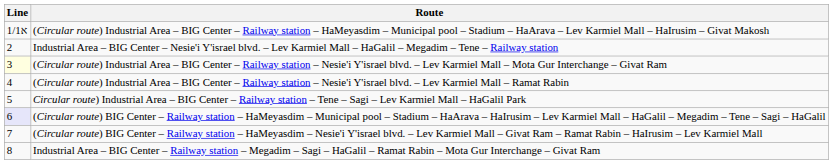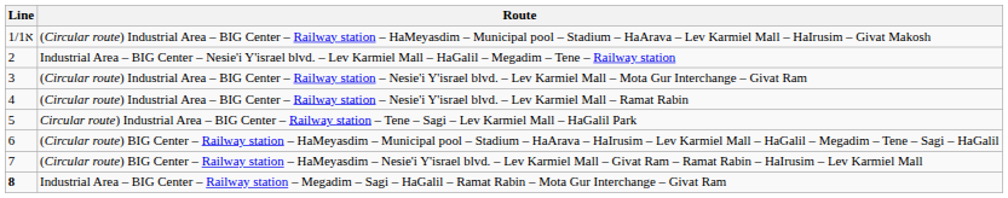row 4 | Line: lightyellow background -> no background
row 7 | Line: lavender background -> no background
row 9 | Line: normal -> bold
